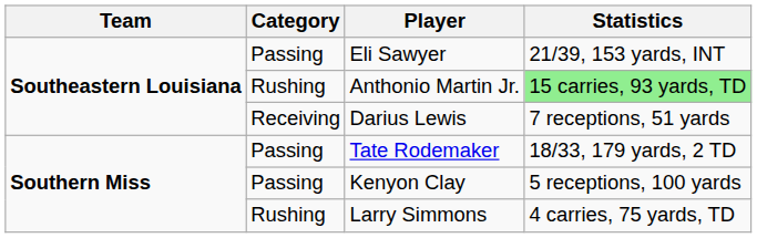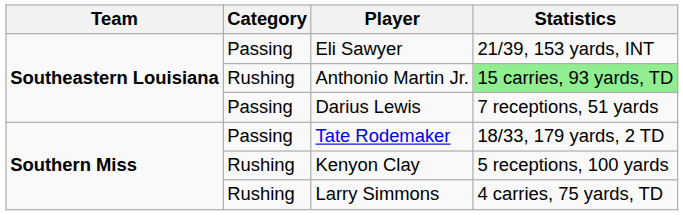Darius Lewis | Category: Receiving -> Passing
Kenyon Clay | Category: Passing -> Rushing
